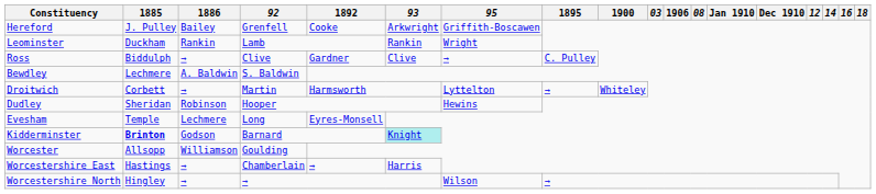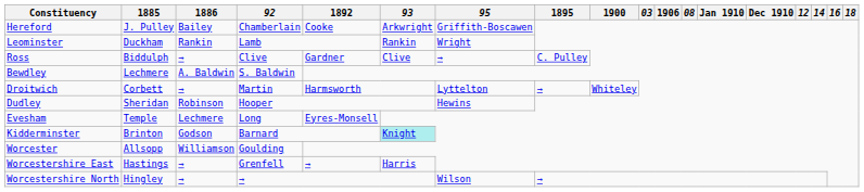Hereford | 92: Grenfell -> Chamberlain
Kidderminster | 1885: bold -> normal
Worcestershire East | 92: Chamberlain -> Grenfell
